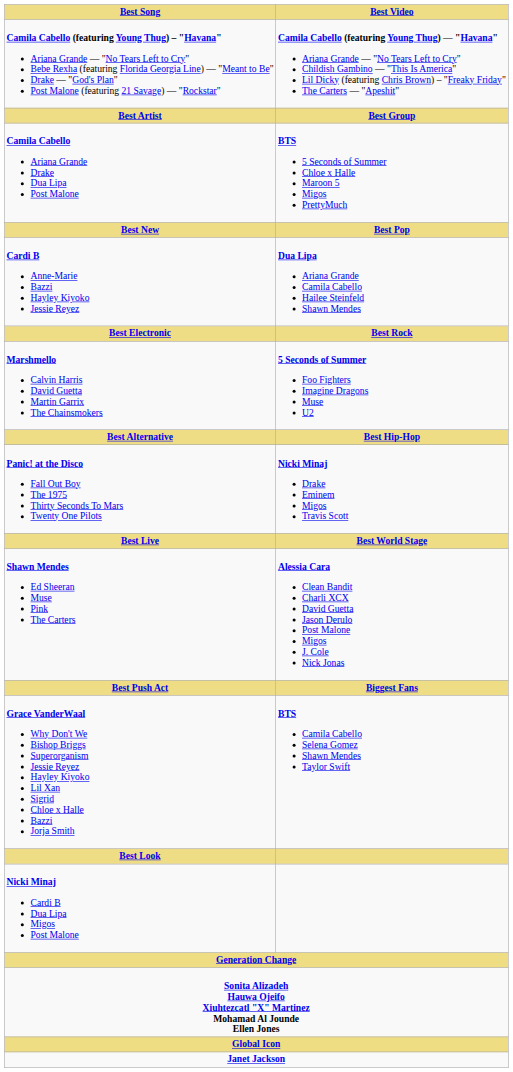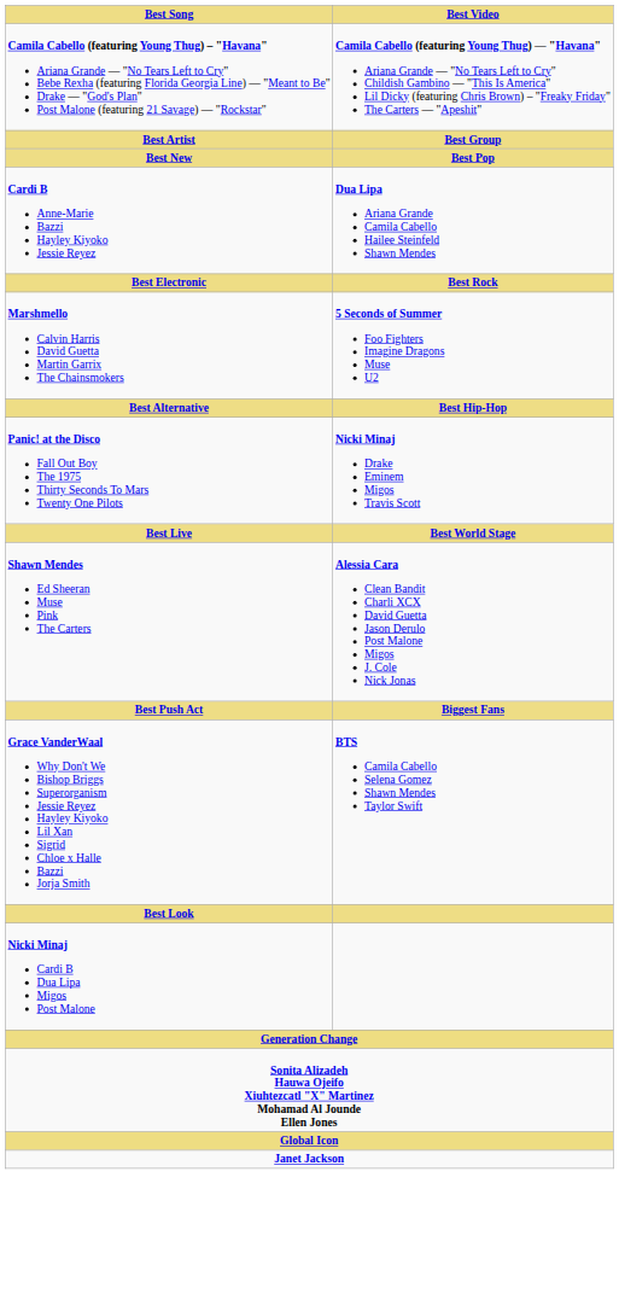- row: Camila Cabello Ariana Grande Drake Dua Lipa Post Malone | BTS 5 Seconds of Summer Chloe x Halle Maroon 5 Migos PrettyMuch
